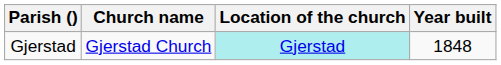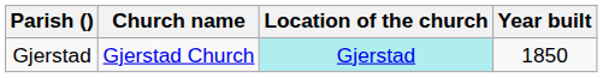row 2 | Year built: 1848 -> 1850
